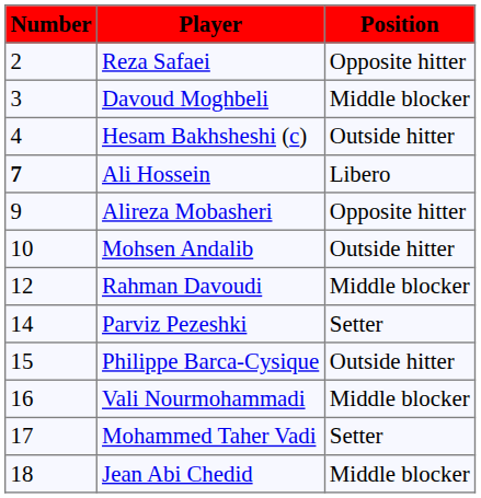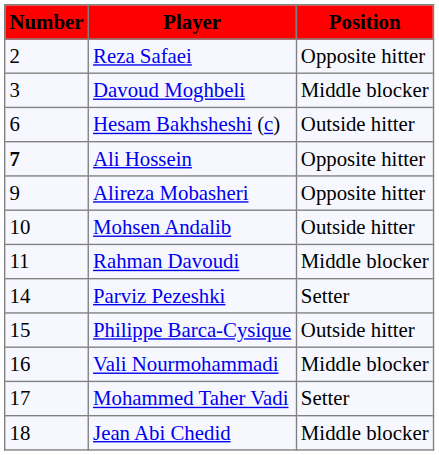Hesam Bakhsheshi (c) | Number: 4 -> 6
Ali Hossein | Position: Libero -> Opposite hitter
Rahman Davoudi | Number: 12 -> 11
